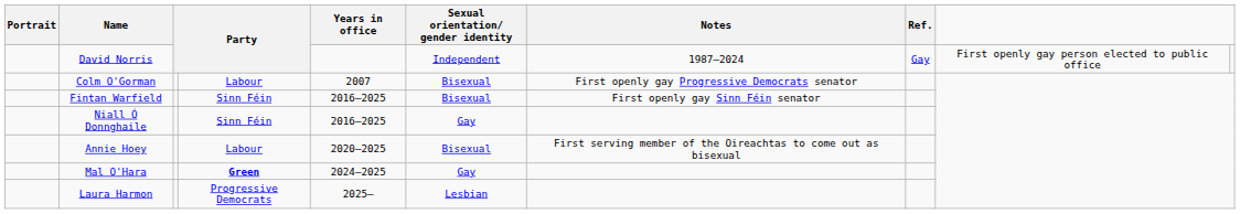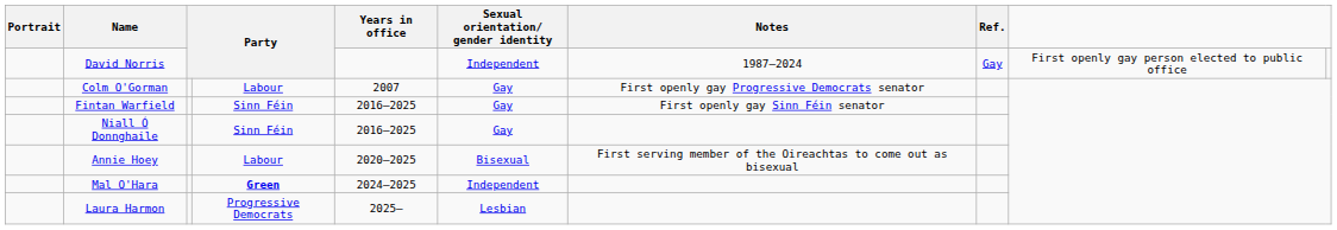Colm O'Gorman | Sexual orientation/ gender identity: Bisexual -> Gay
Fintan Warfield | Sexual orientation/ gender identity: Bisexual -> Gay
Mal O'Hara | Sexual orientation/ gender identity: Gay -> Independent
